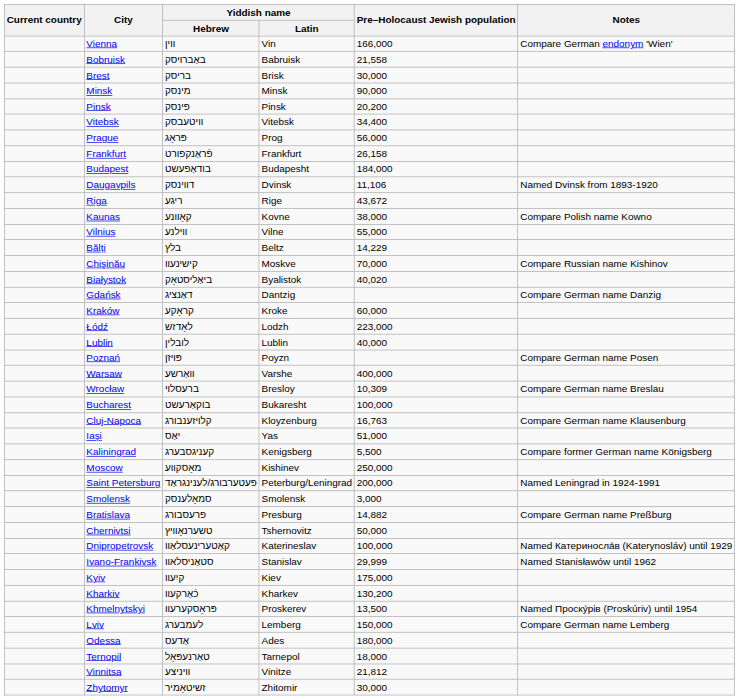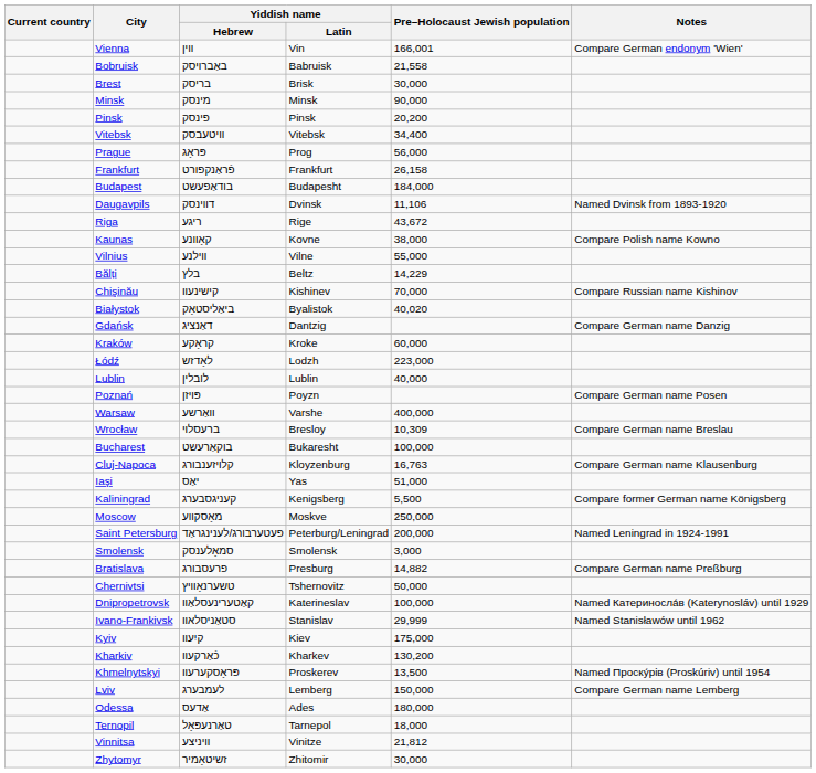Vienna | Pre–Holocaust Jewish population: 166,000 -> 166,001
Chişinău | Yiddish name / Latin: Moskve -> Kishinev
Moscow | Yiddish name / Latin: Kishinev -> Moskve
